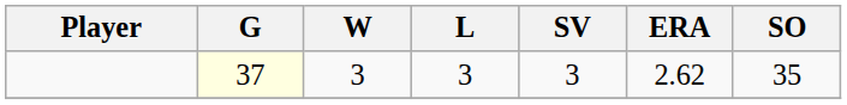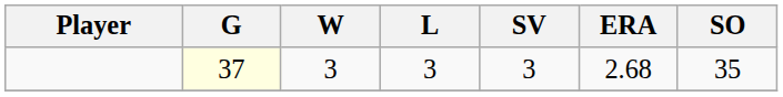row 2 | ERA: 2.62 -> 2.68
